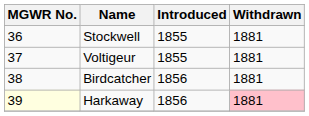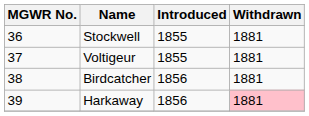Harkaway | MGWR No.: lightyellow background -> no background
